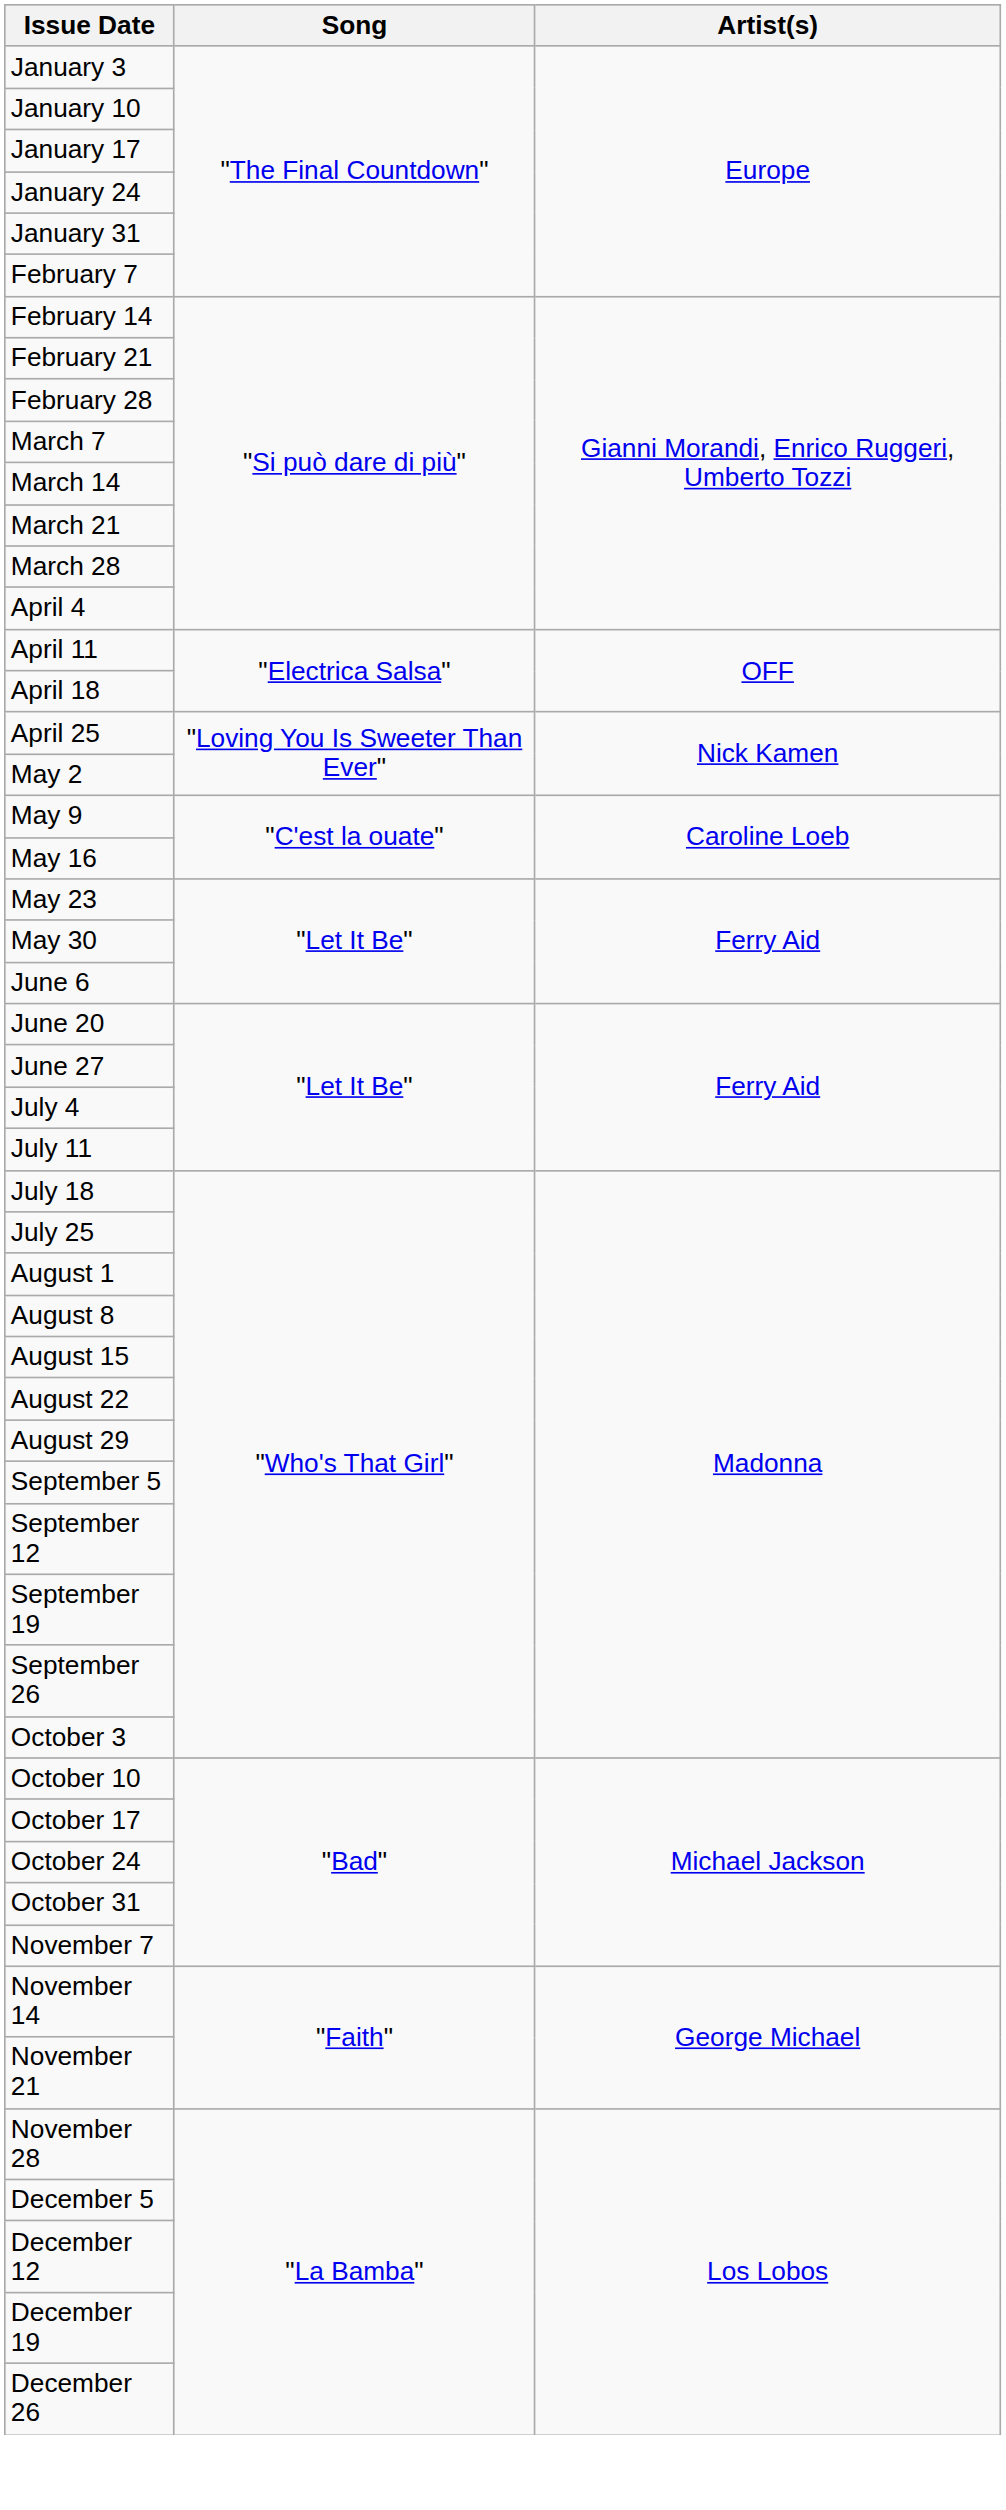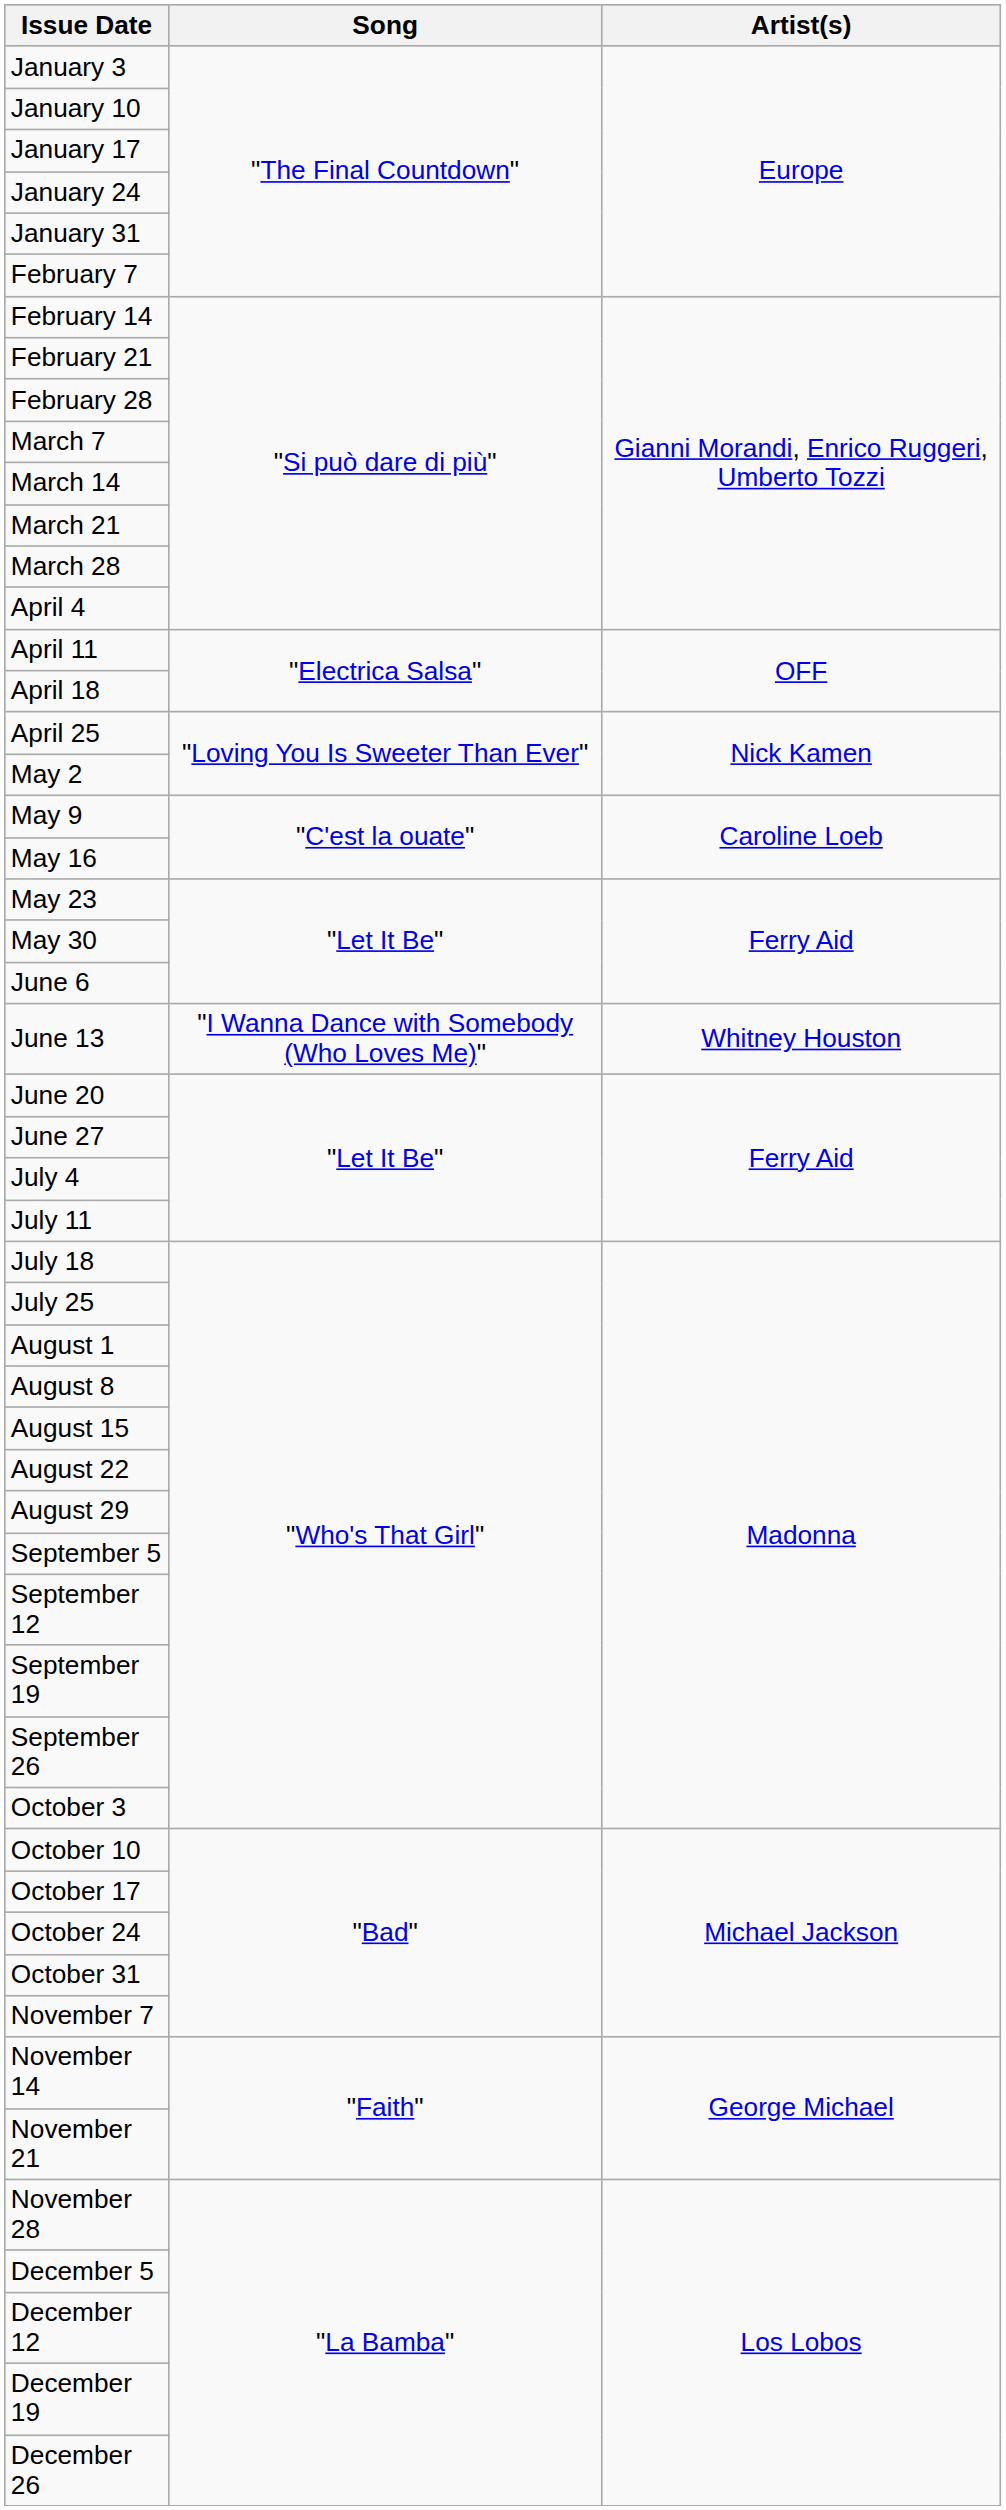+ row: June 13 | "I Wanna Dance with Somebody (Who Loves Me)" | Whitney Houston
